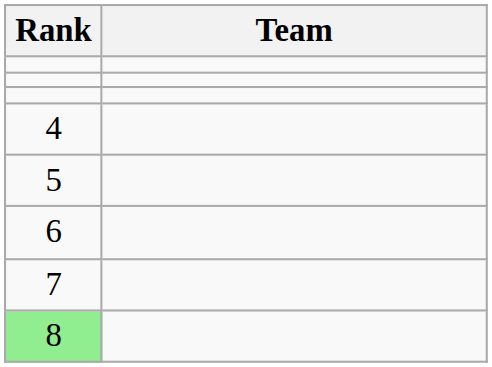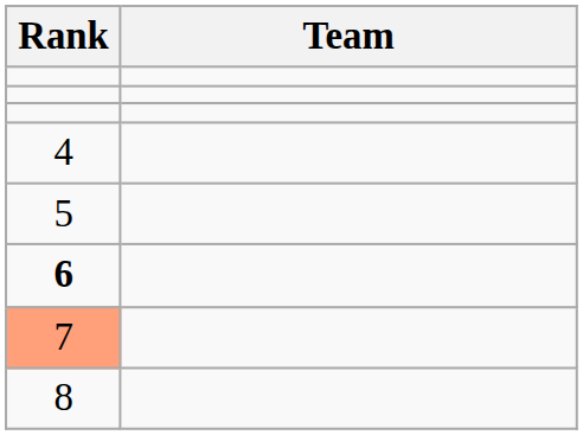row 7 | Rank: normal -> bold
row 8 | Rank: no background -> lightsalmon background
row 9 | Rank: lightgreen background -> no background
